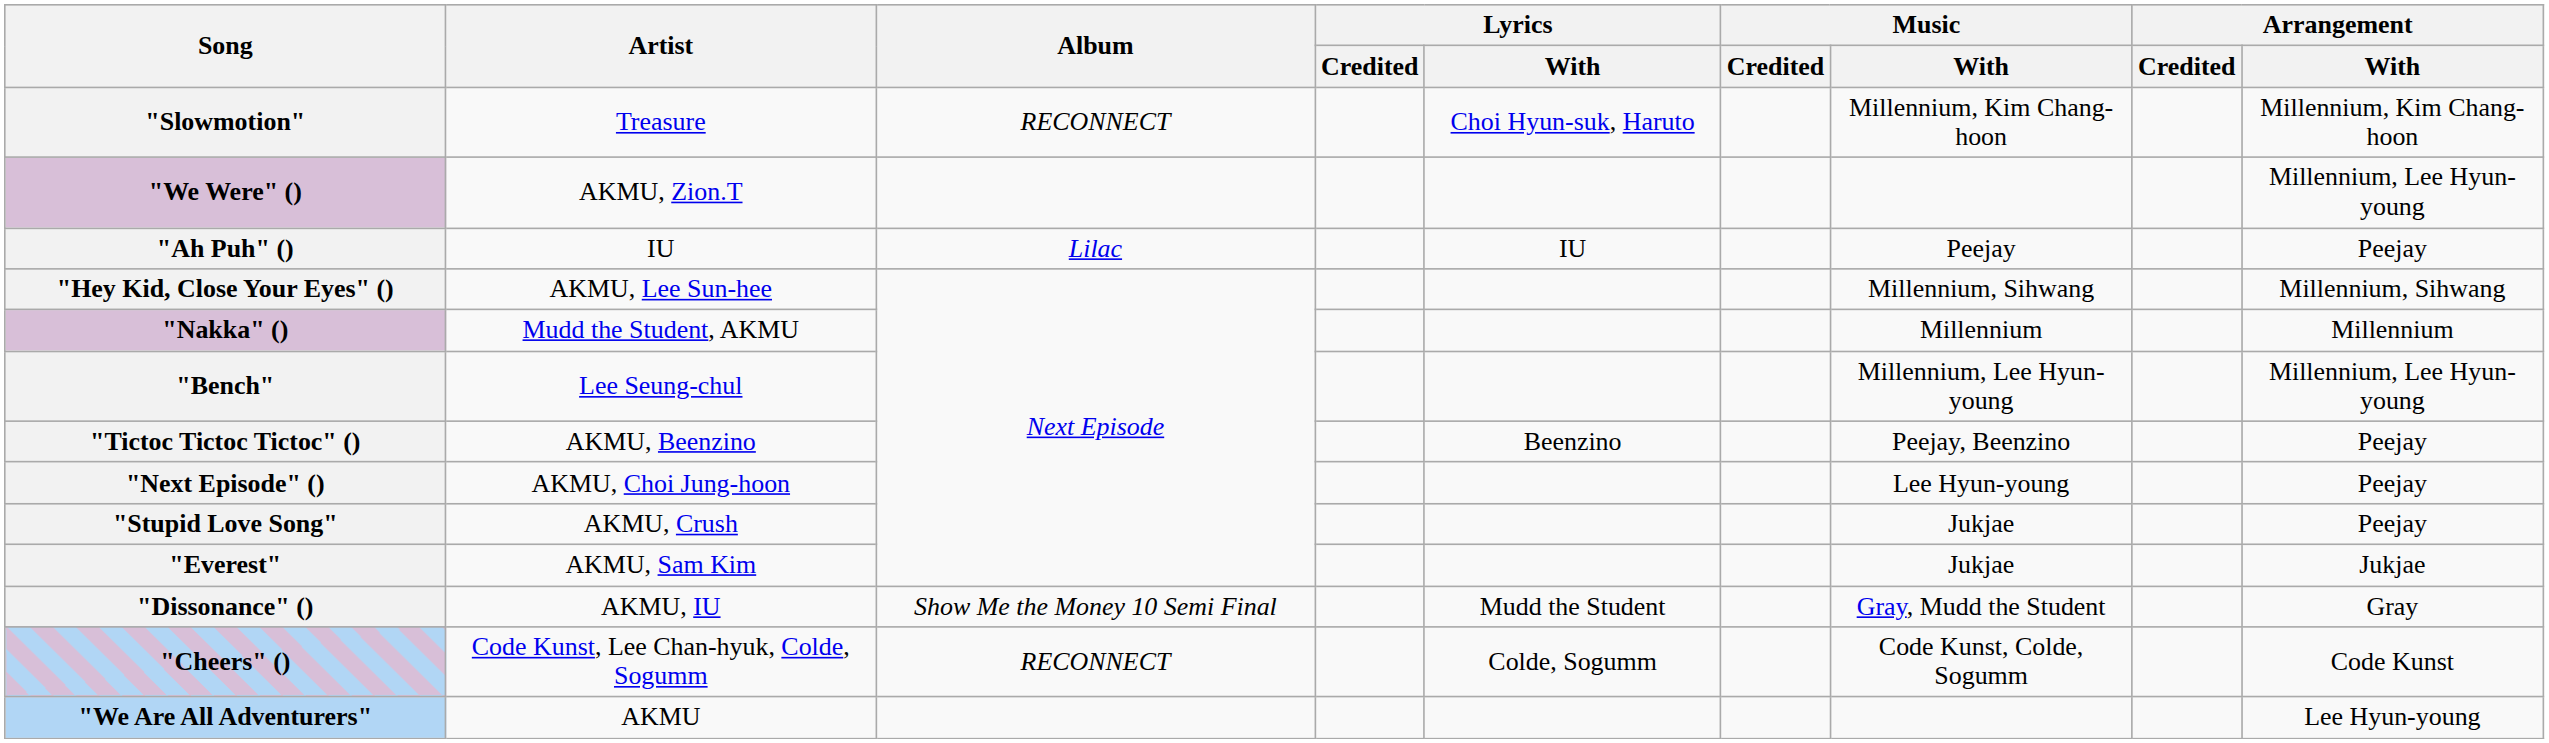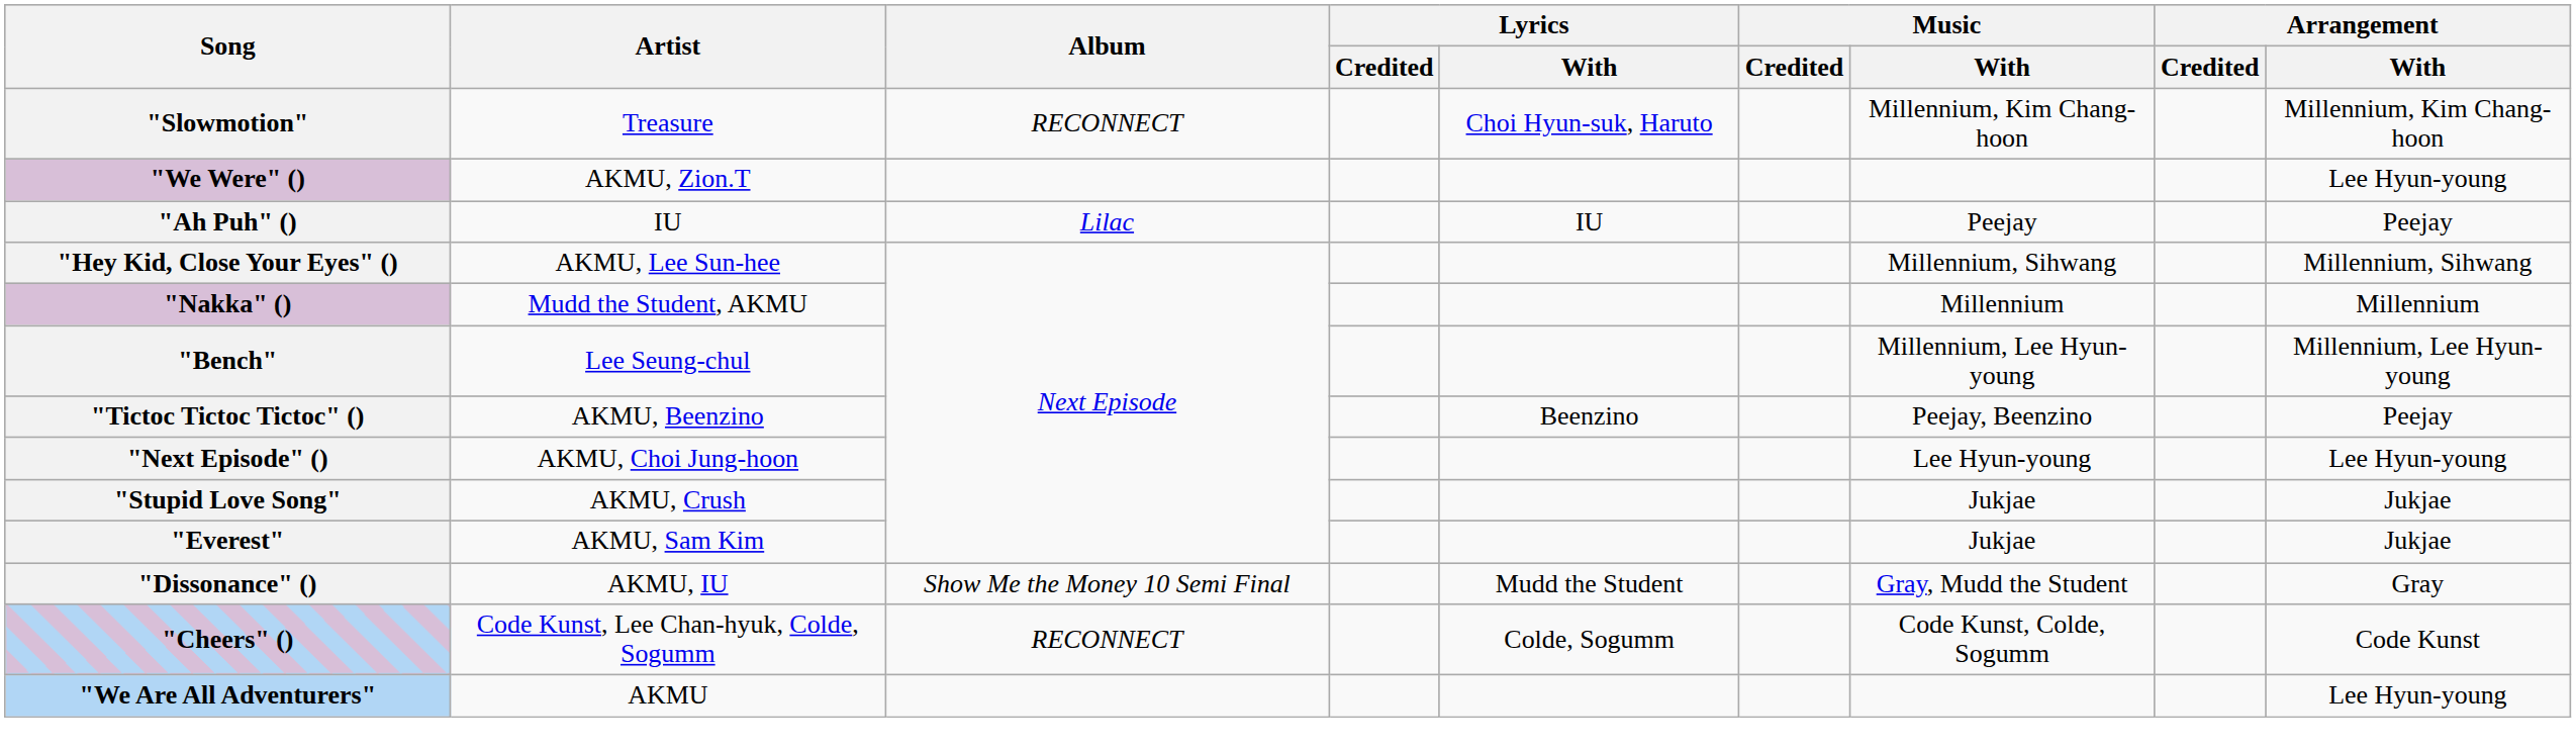"We Were" () | Arrangement / With: Millennium, Lee Hyun-young -> Lee Hyun-young
"Next Episode" () | Arrangement / With: Peejay -> Lee Hyun-young
"Stupid Love Song" | Arrangement / With: Peejay -> Jukjae
